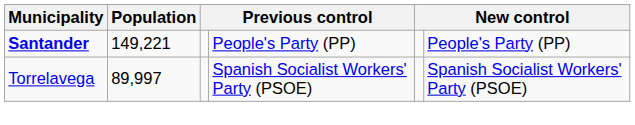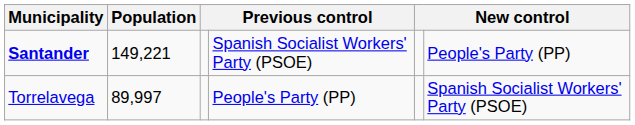Santander | column 4: People's Party (PP) -> Spanish Socialist Workers' Party (PSOE)
Torrelavega | column 4: Spanish Socialist Workers' Party (PSOE) -> People's Party (PP)
